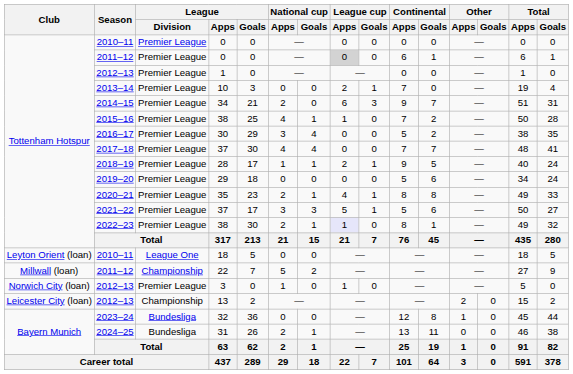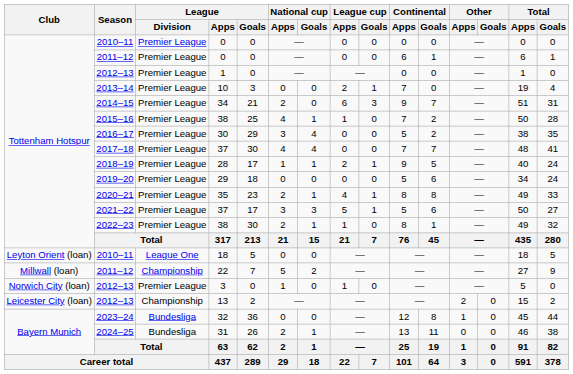2011–12 / 0 | League cup / Apps: lightgrey background -> no background
2022–23 / 38 | League cup / Apps: lavender background -> no background
